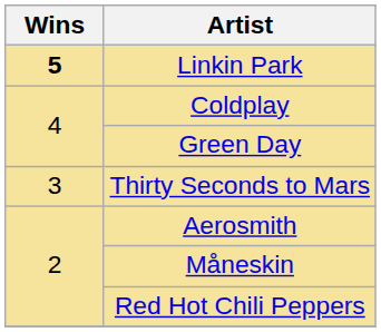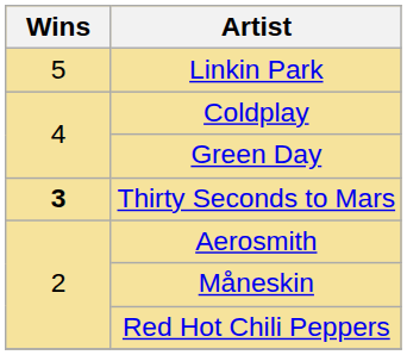Linkin Park | Wins: bold -> normal
Thirty Seconds to Mars | Wins: normal -> bold
